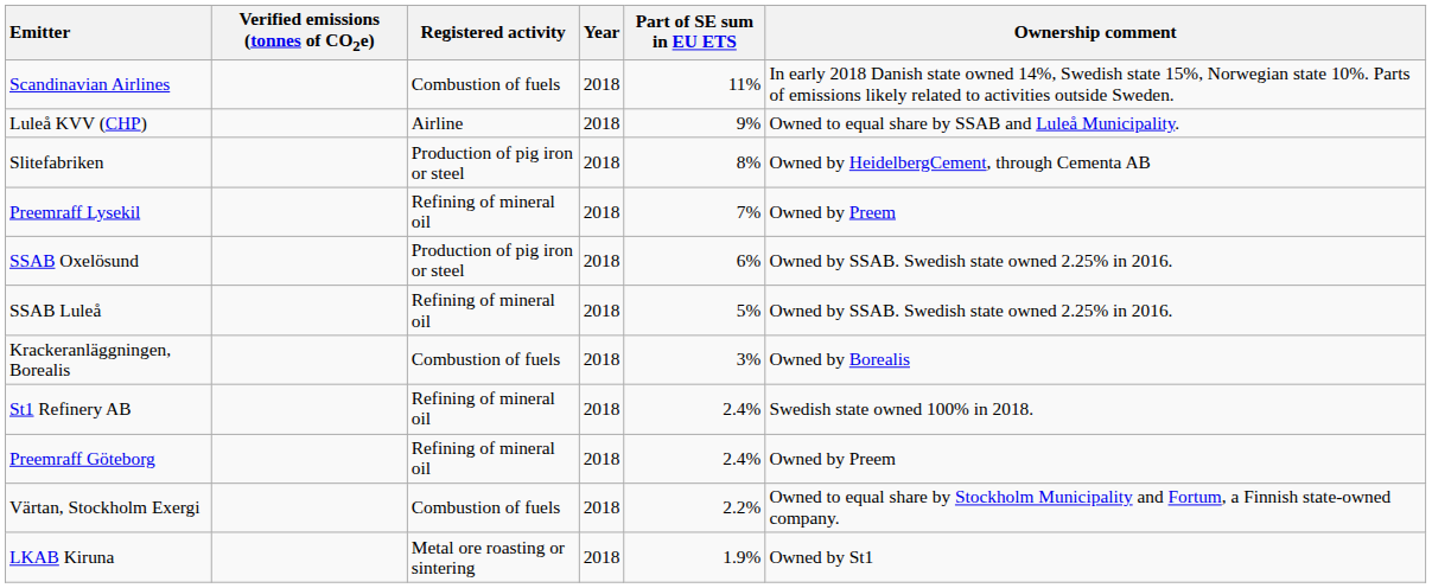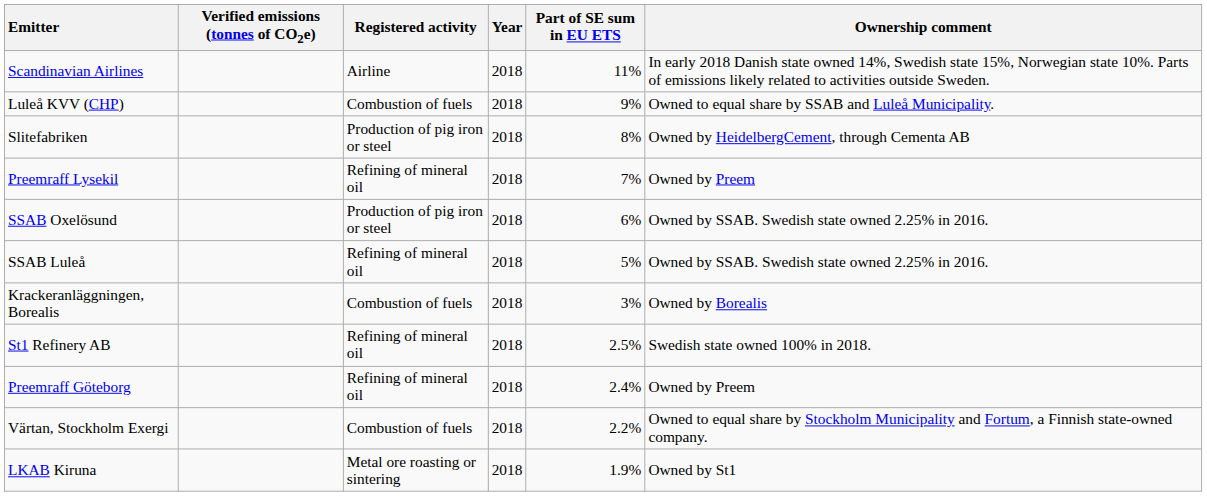Scandinavian Airlines | Registered activity: Combustion of fuels -> Airline
Luleå KVV (CHP) | Registered activity: Airline -> Combustion of fuels
St1 Refinery AB | Part of SE sum in EU ETS: 2.4% -> 2.5%
